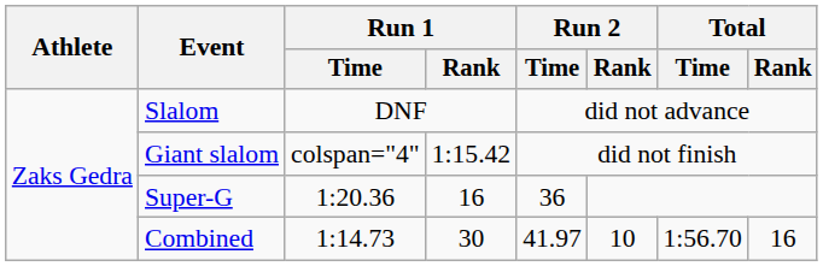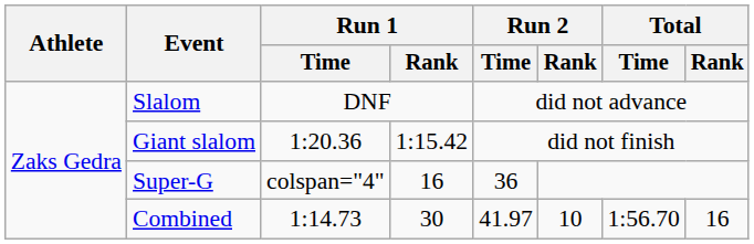Giant slalom | Run 1 / Time: colspan="4" -> 1:20.36
Super-G | Run 1 / Time: 1:20.36 -> colspan="4"
